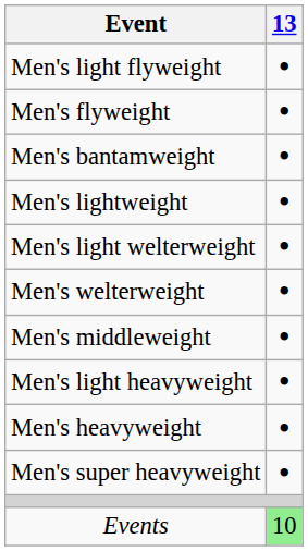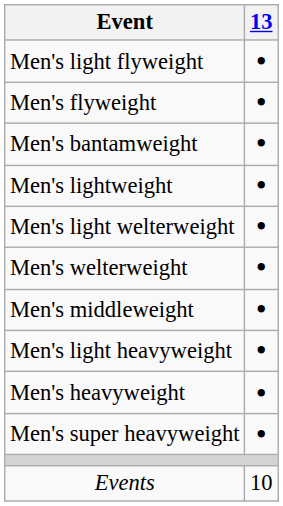Events | 13: lightgreen background -> no background
